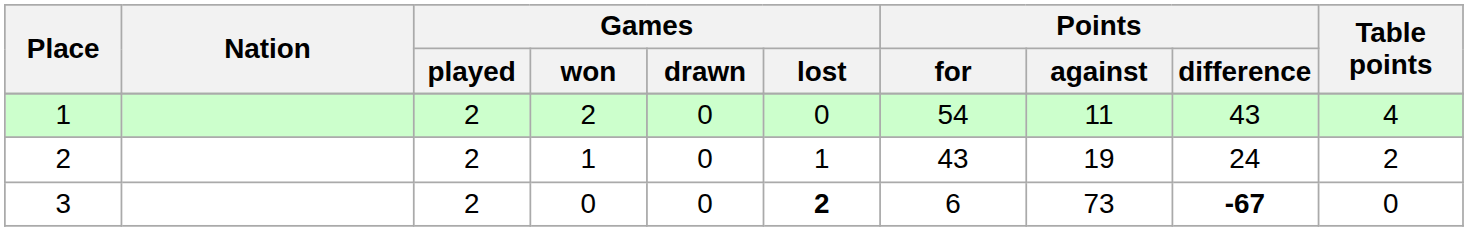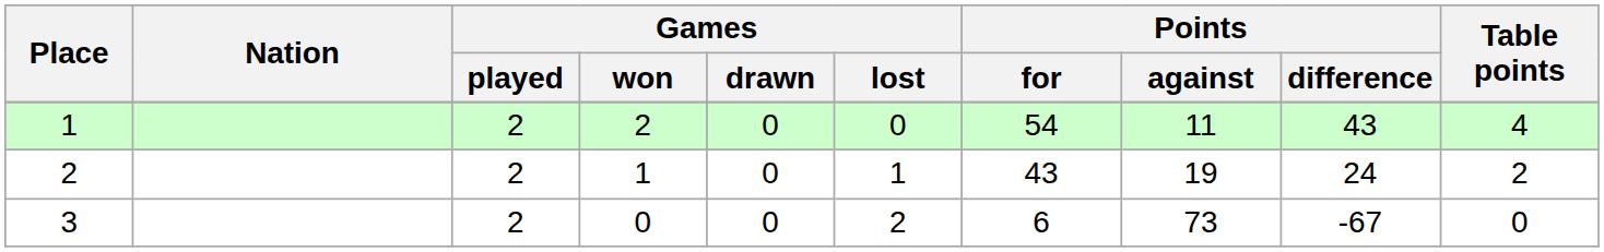3 | Games / lost: bold -> normal
3 | Points / difference: bold -> normal
